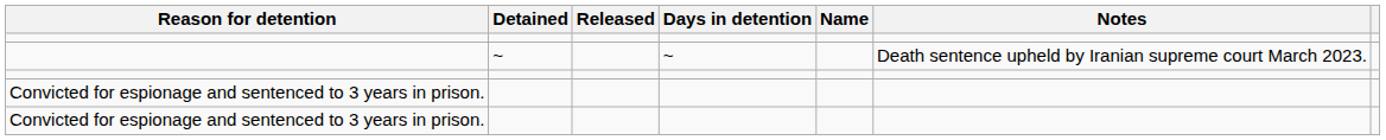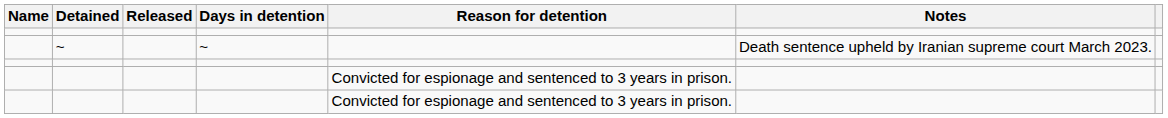columns swapped: Name <-> Reason for detention
